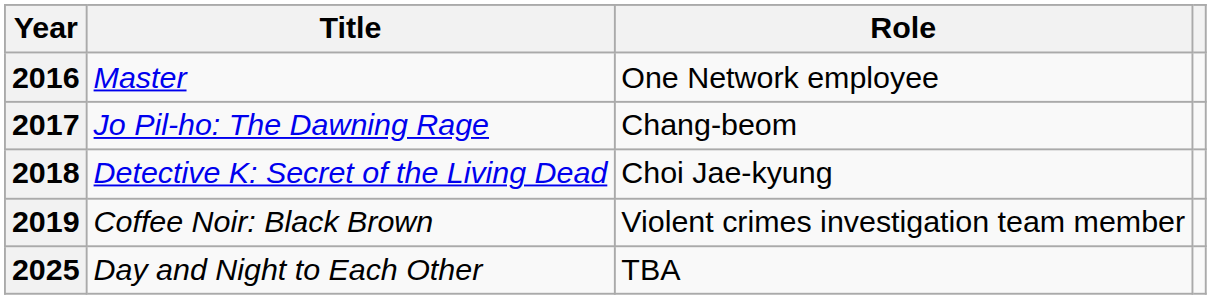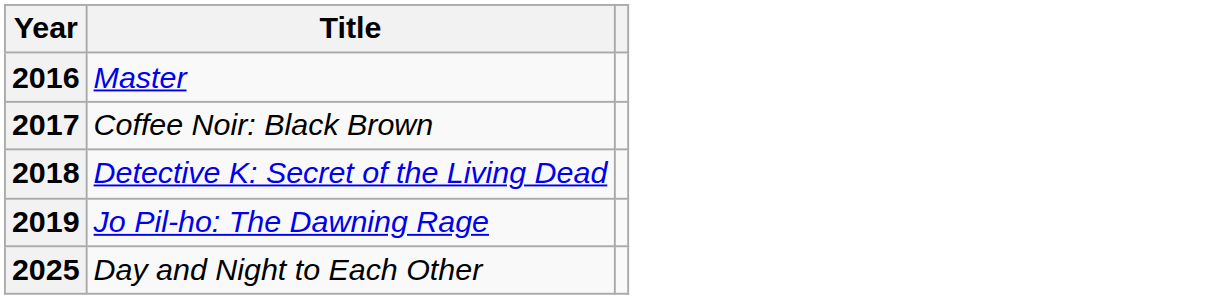- column: Role | One Network employee | Chang-beom | Choi Jae-kyung | Violent crimes investigation team member | TBA
2017 | Title: Jo Pil-ho: The Dawning Rage -> Coffee Noir: Black Brown
2019 | Title: Coffee Noir: Black Brown -> Jo Pil-ho: The Dawning Rage
